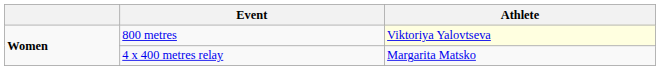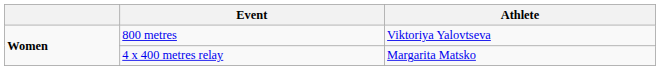800 metres | Athlete: lightyellow background -> no background
